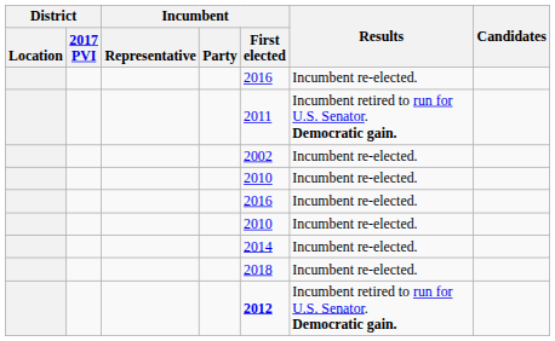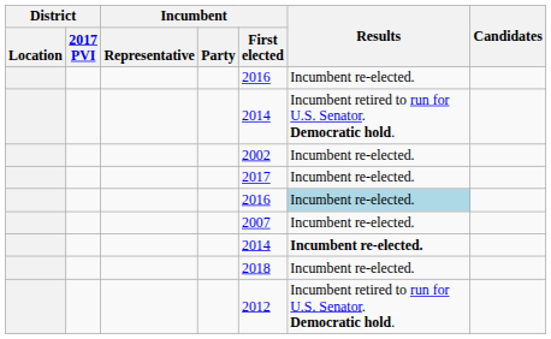row 4 | Incumbent / First elected: 2011 -> 2014
row 4 | Results: Incumbent retired to run for U.S. Senator. Democratic gain. -> Incumbent retired to run for U.S. Senator. Democratic hold.
row 6 | Incumbent / First elected: 2010 -> 2017
row 7 | Results: no background -> lightblue background
row 8 | Incumbent / First elected: 2010 -> 2007
row 9 | Results: normal -> bold
row 11 | Incumbent / First elected: bold -> normal
row 11 | Results: Incumbent retired to run for U.S. Senator. Democratic gain. -> Incumbent retired to run for U.S. Senator. Democratic hold.
